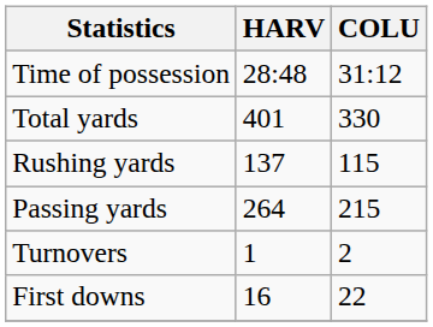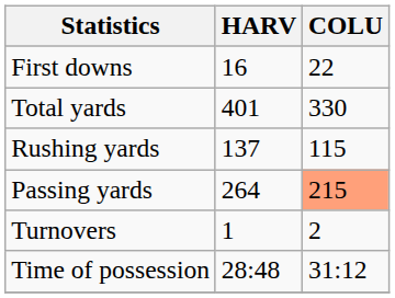rows swapped: First downs <-> Time of possession
Passing yards | COLU: no background -> lightsalmon background
